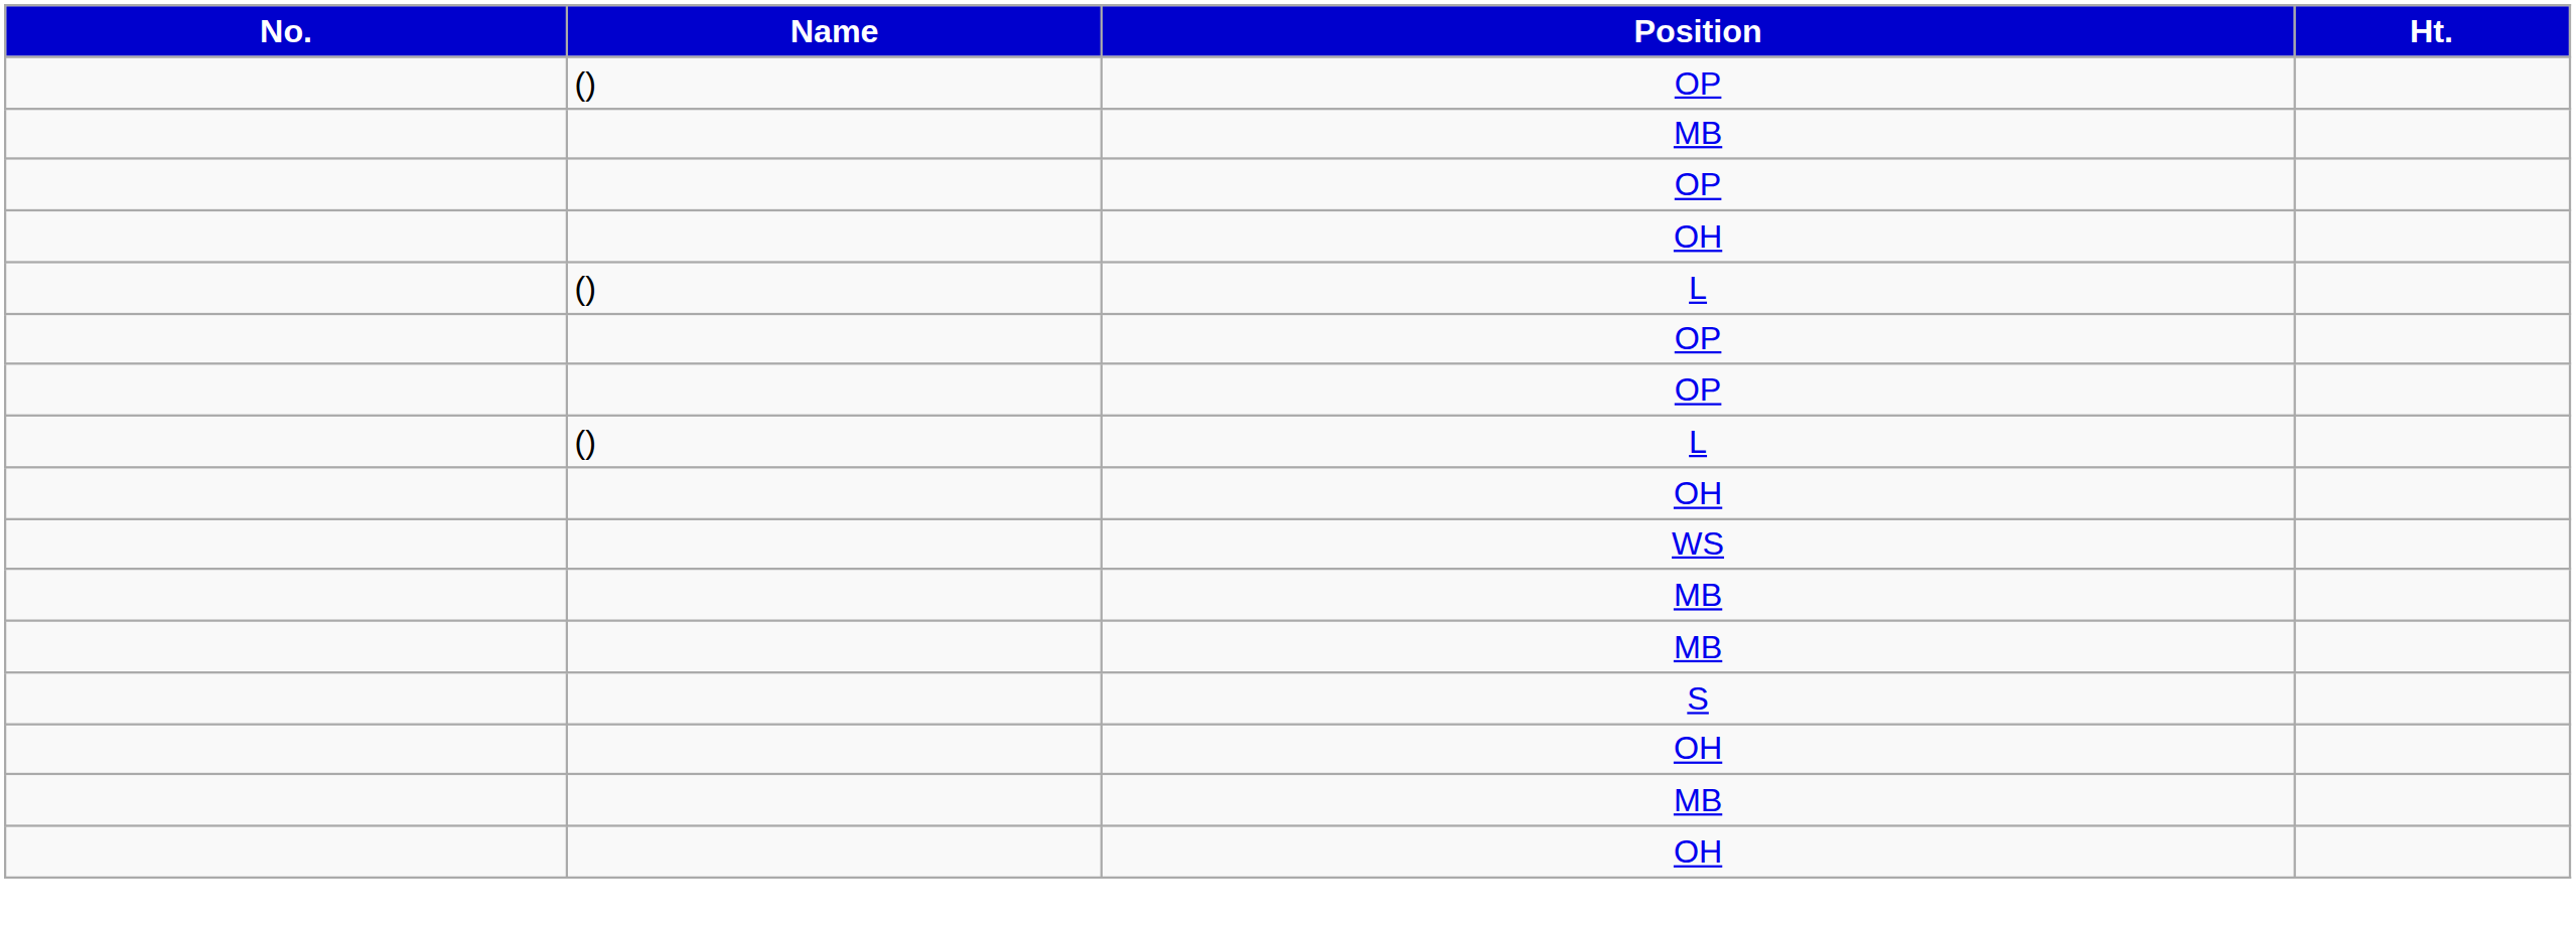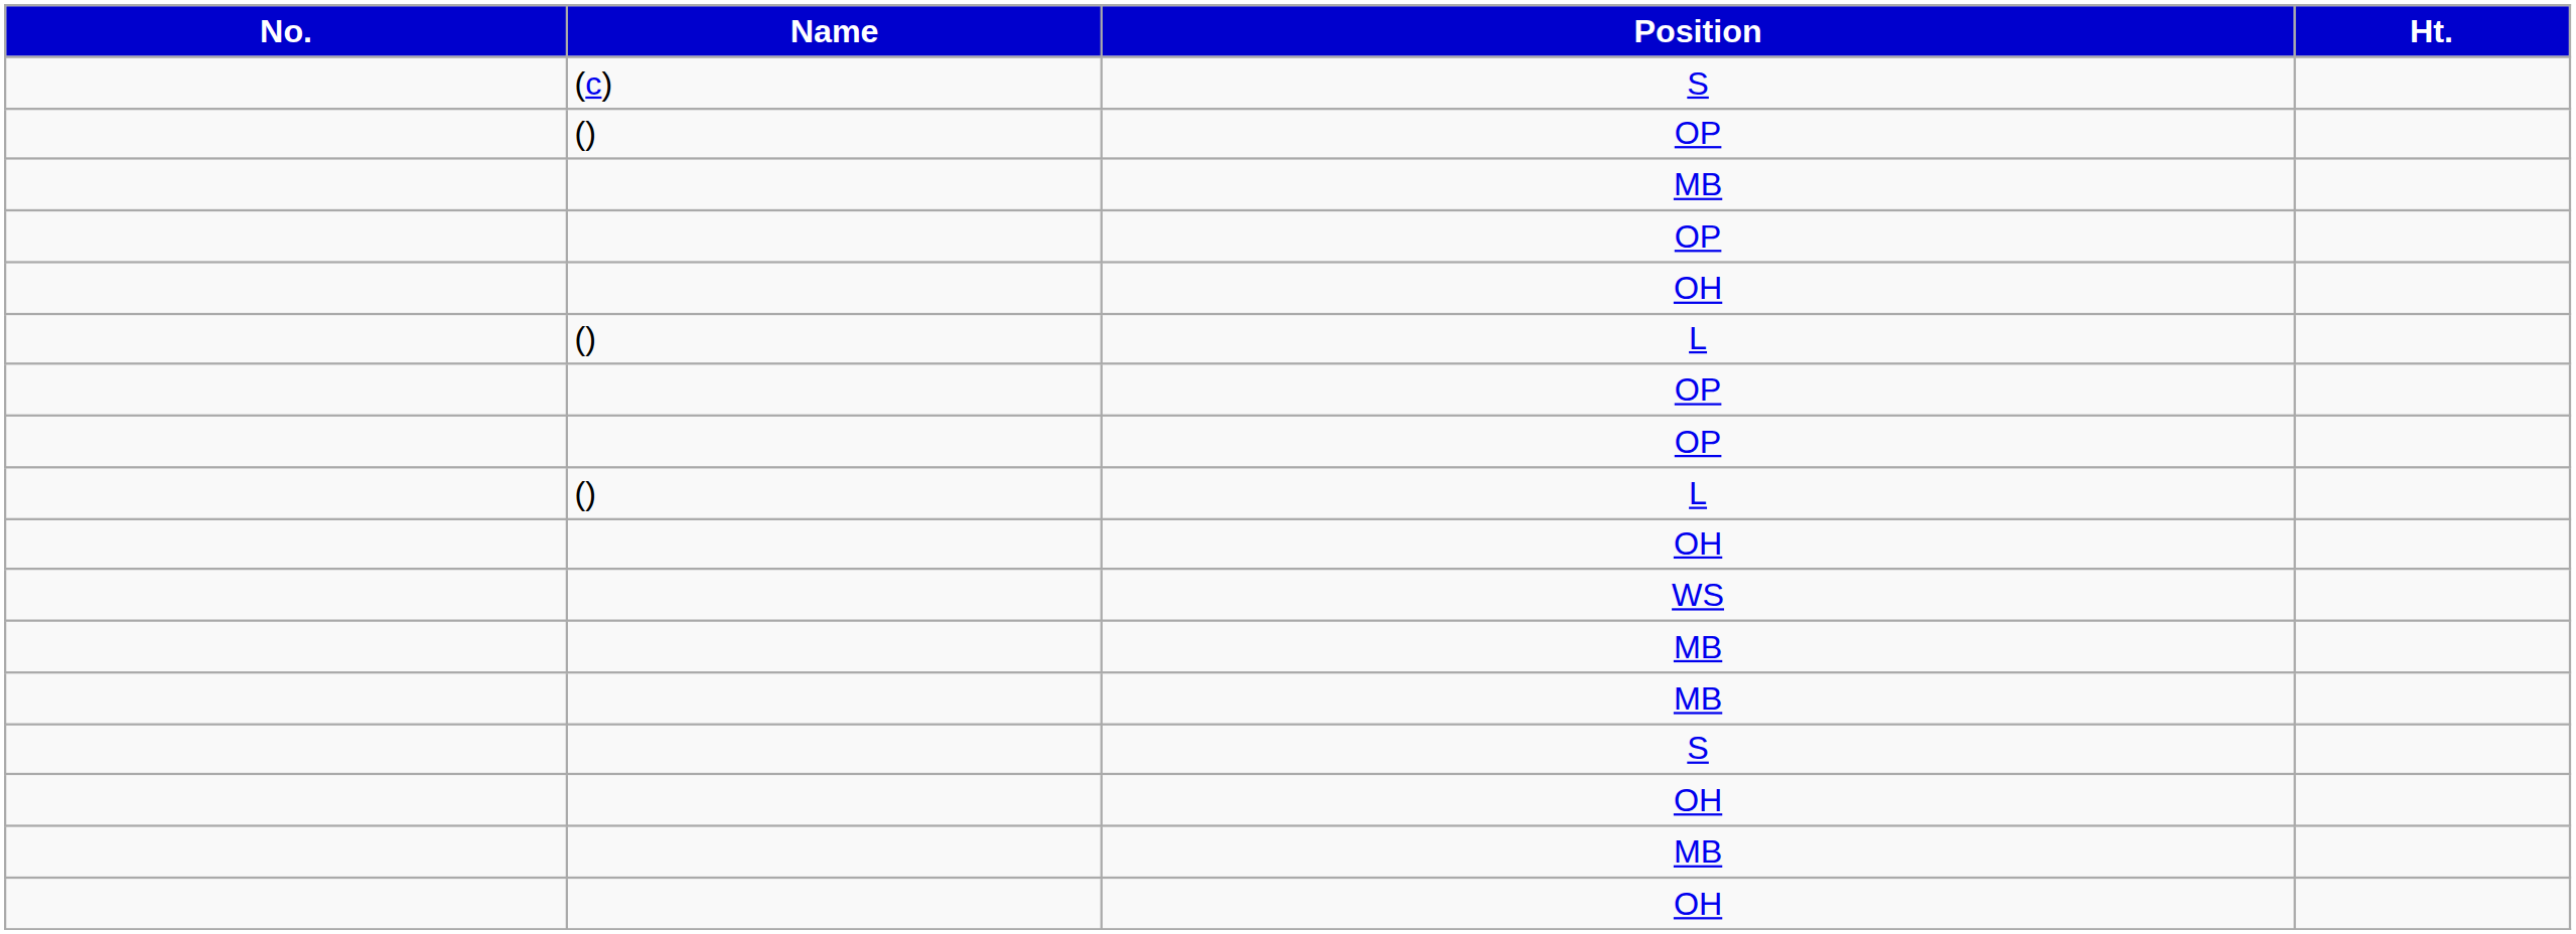+ row: (c) | S
